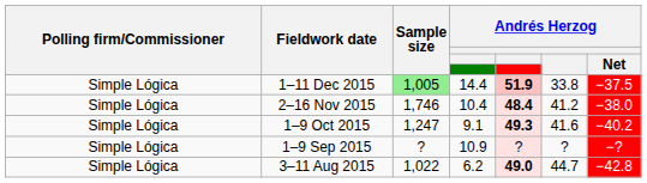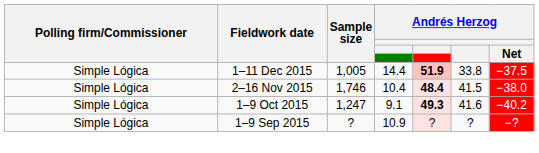1–11 Dec 2015 | Sample size: lightgreen background -> no background
2–16 Nov 2015 | column 6: 41.2 -> 41.5
- row: Simple Lógica | 3–11 Aug 2015 | 1,022 | 6.2 | 49.0 | 44.7 | −42.8
